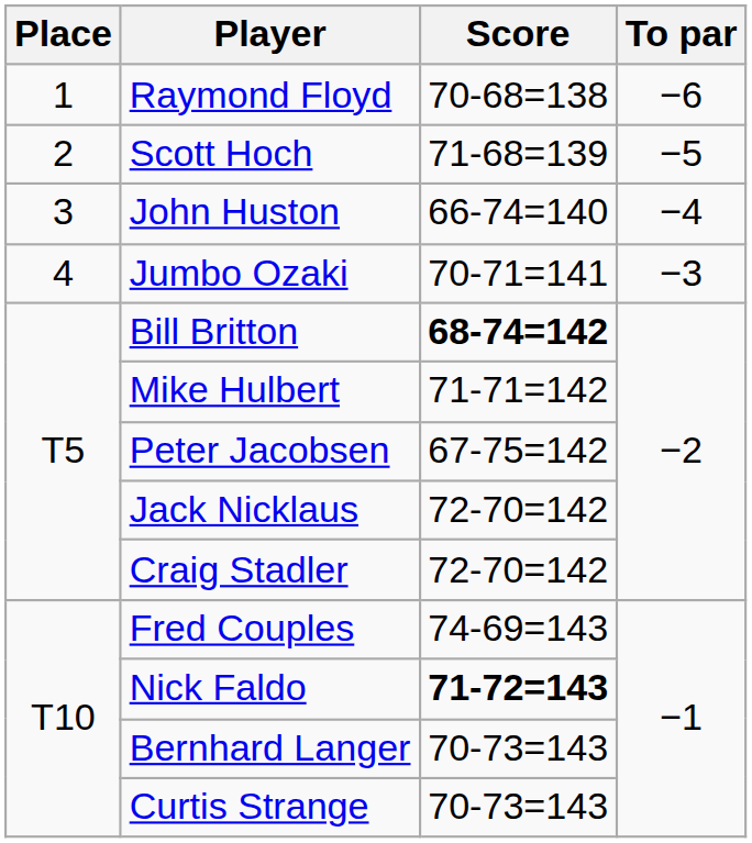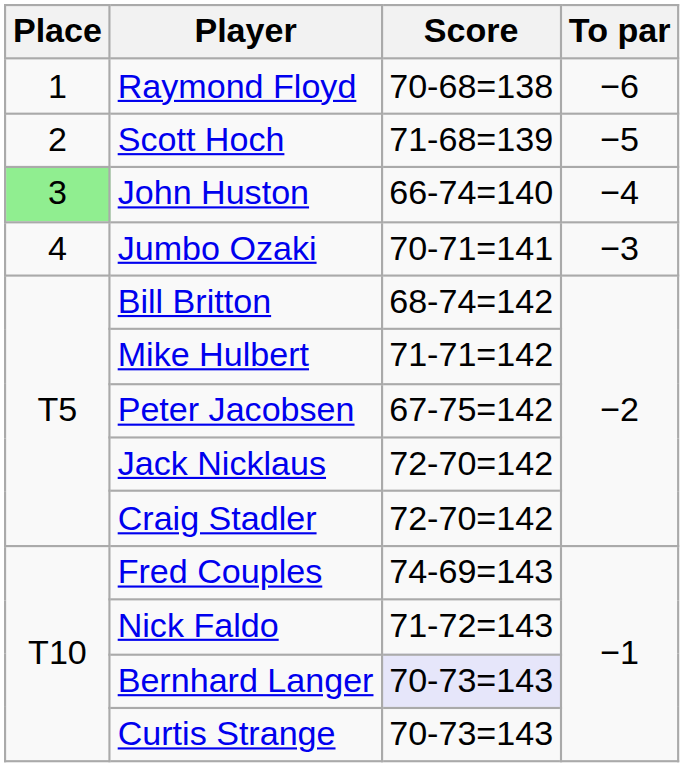John Huston | Place: no background -> lightgreen background
Bill Britton | Score: bold -> normal
Nick Faldo | Score: bold -> normal
Bernhard Langer | Score: no background -> lavender background
